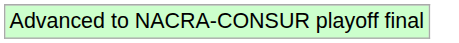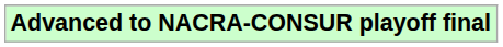row 1 | column 1: normal -> bold
